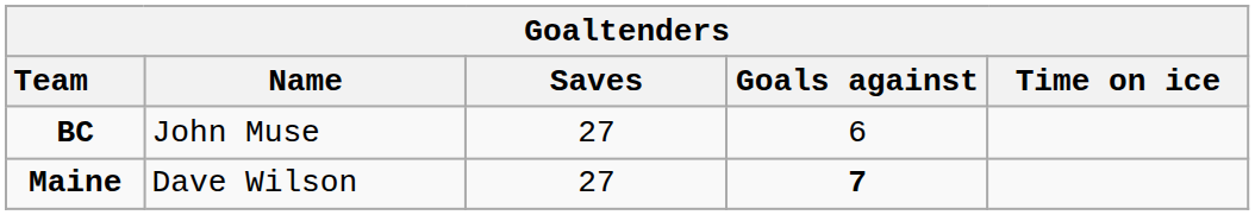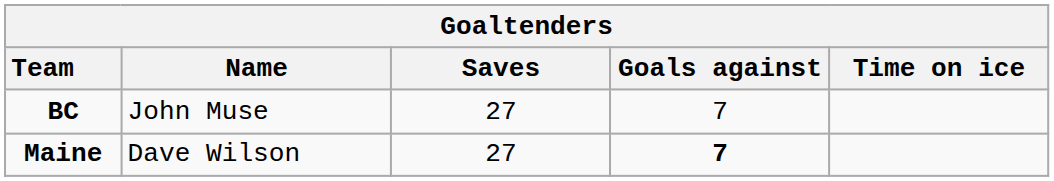BC | Goals against: 6 -> 7
